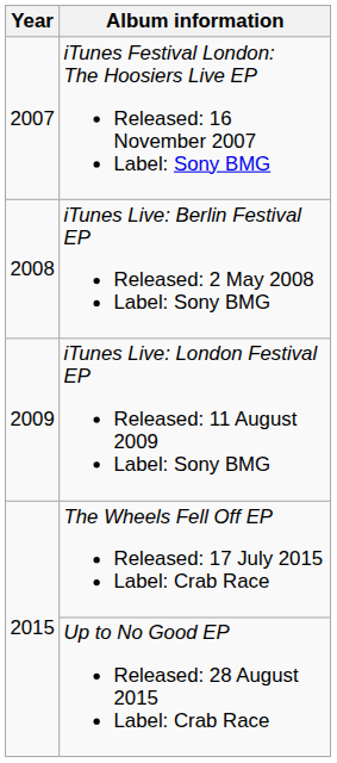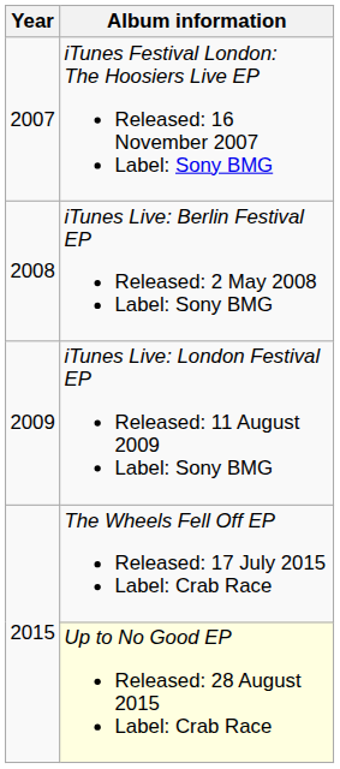Up to No Good EP Released: 28 August 2015 Label: Crab Race | Album information: no background -> lightyellow background
